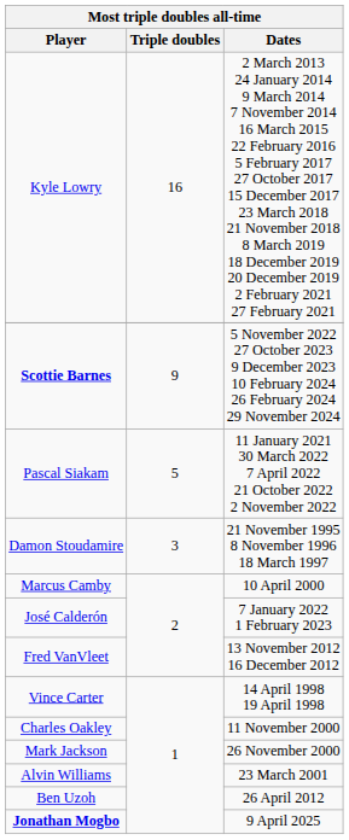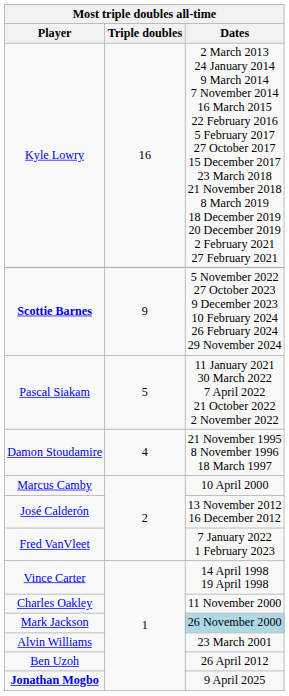Damon Stoudamire | Triple doubles: 3 -> 4
José Calderón | Dates: 7 January 2022 1 February 2023 -> 13 November 2012 16 December 2012
Fred VanVleet | Dates: 13 November 2012 16 December 2012 -> 7 January 2022 1 February 2023
Mark Jackson | Dates: no background -> lightblue background
